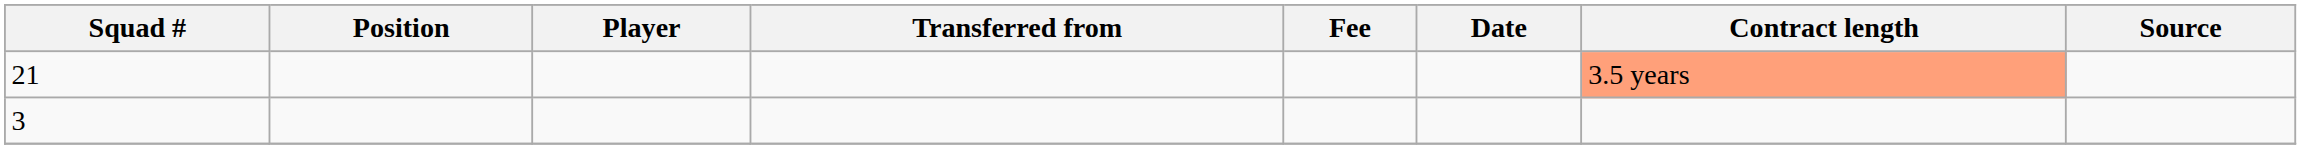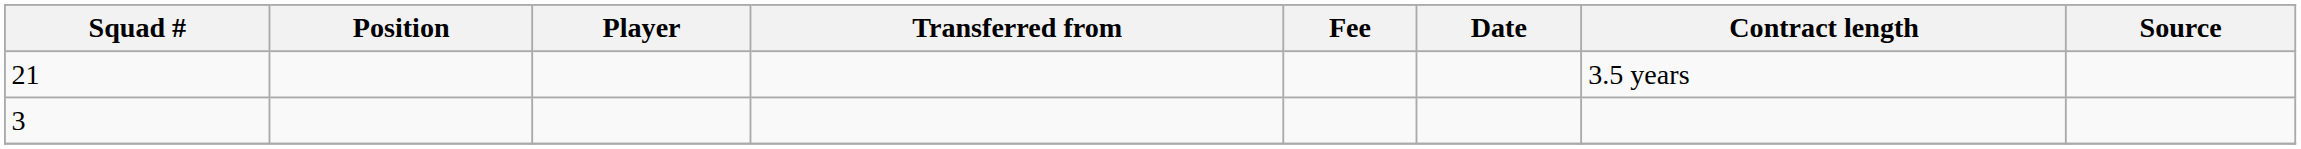21 | Contract length: lightsalmon background -> no background
